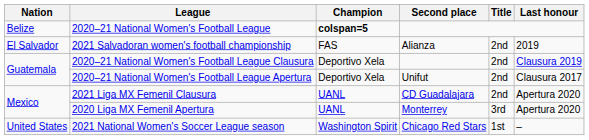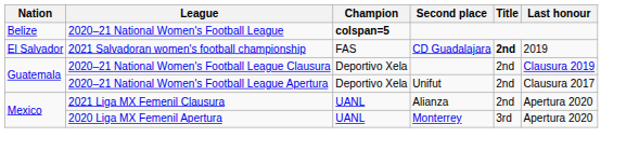2021 Salvadoran women's football championship | Second place: Alianza -> CD Guadalajara
2021 Salvadoran women's football championship | Title: normal -> bold
2021 Liga MX Femenil Clausura | Second place: CD Guadalajara -> Alianza
- row: United States | 2021 National Women's Soccer League season | Washington Spirit | Chicago Red Stars | 1st | –
